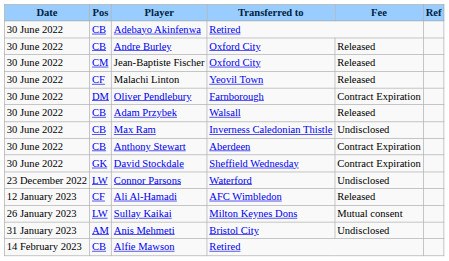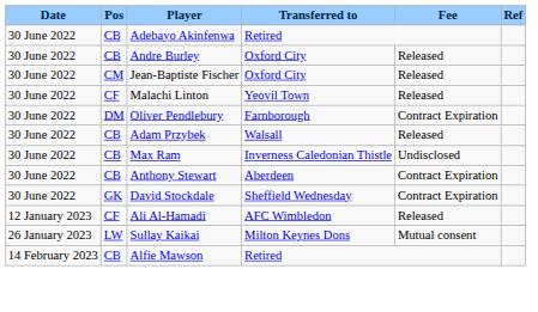- row: 23 December 2022 | LW | Connor Parsons | Waterford | Undisclosed
- row: 31 January 2023 | AM | Anis Mehmeti | Bristol City | Undisclosed
